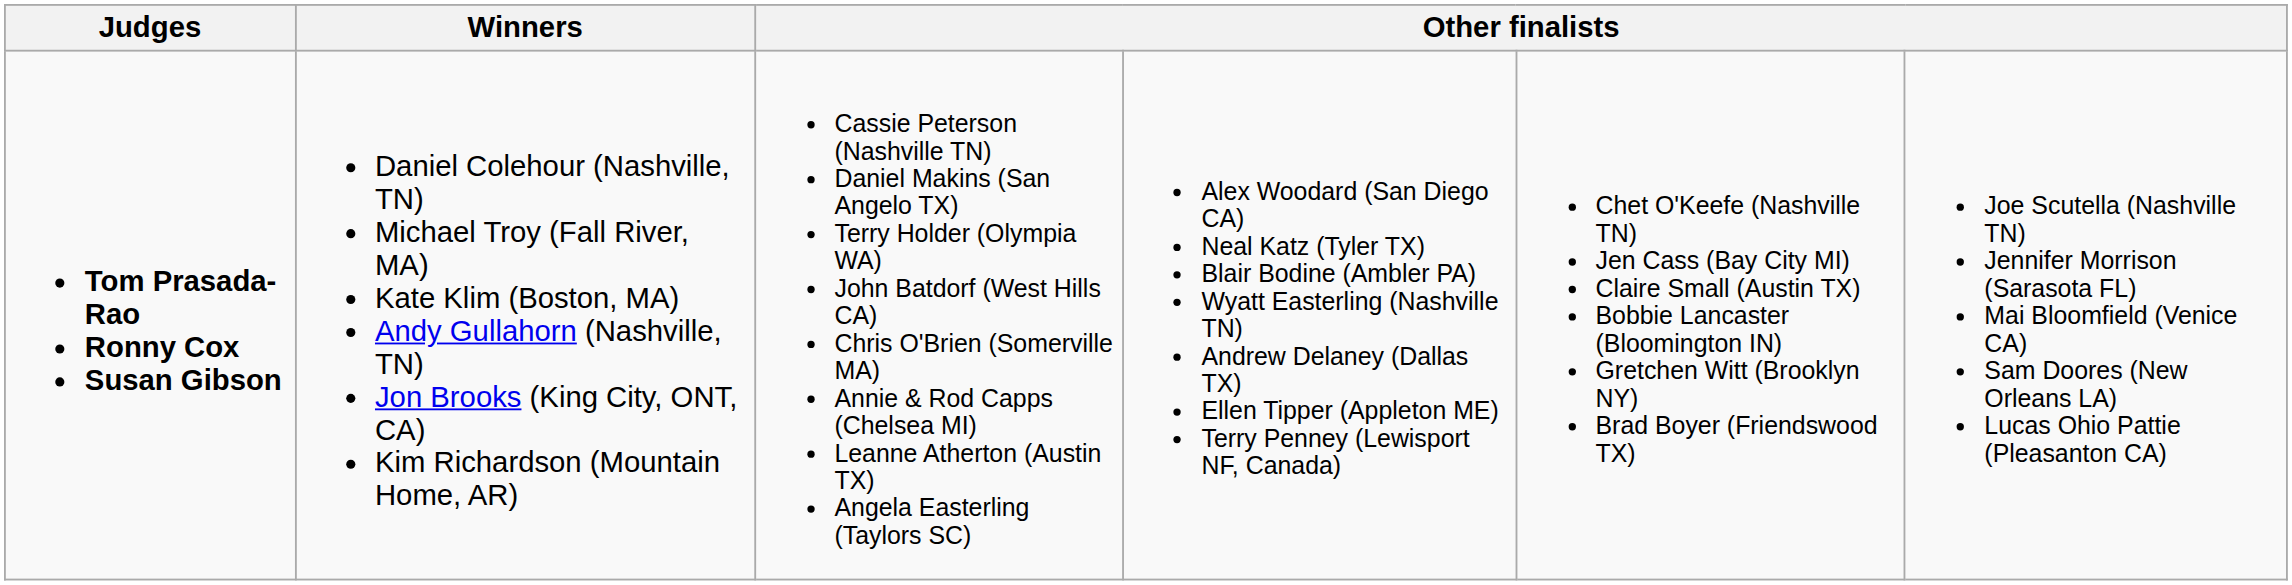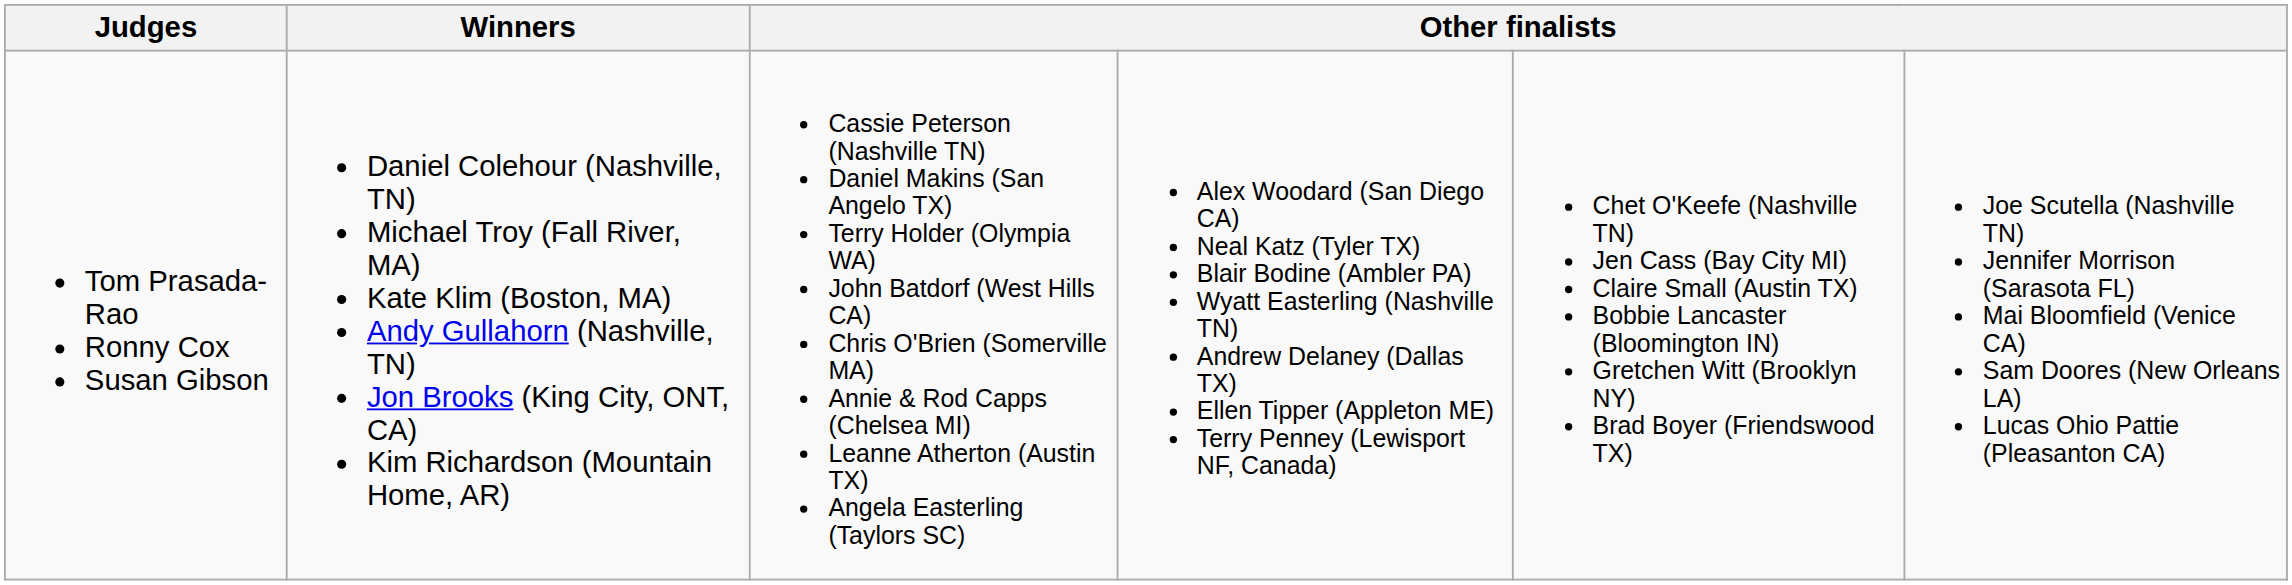Tom Prasada-Rao Ronny Cox Susan Gibson | Judges: bold -> normal
